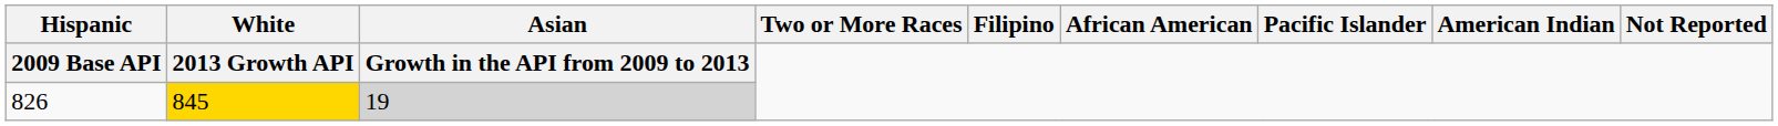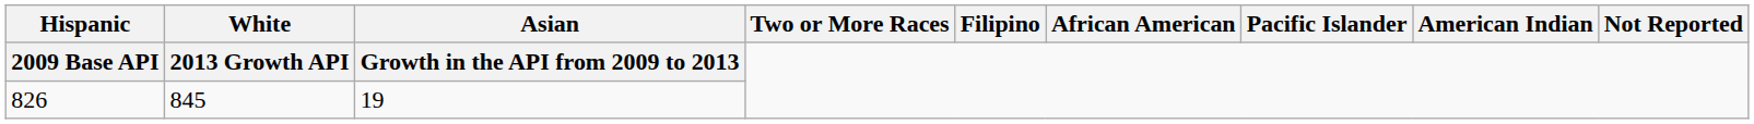826 | White / 2013 Growth API: gold background -> no background
826 | Asian / Growth in the API from 2009 to 2013: lightgrey background -> no background
